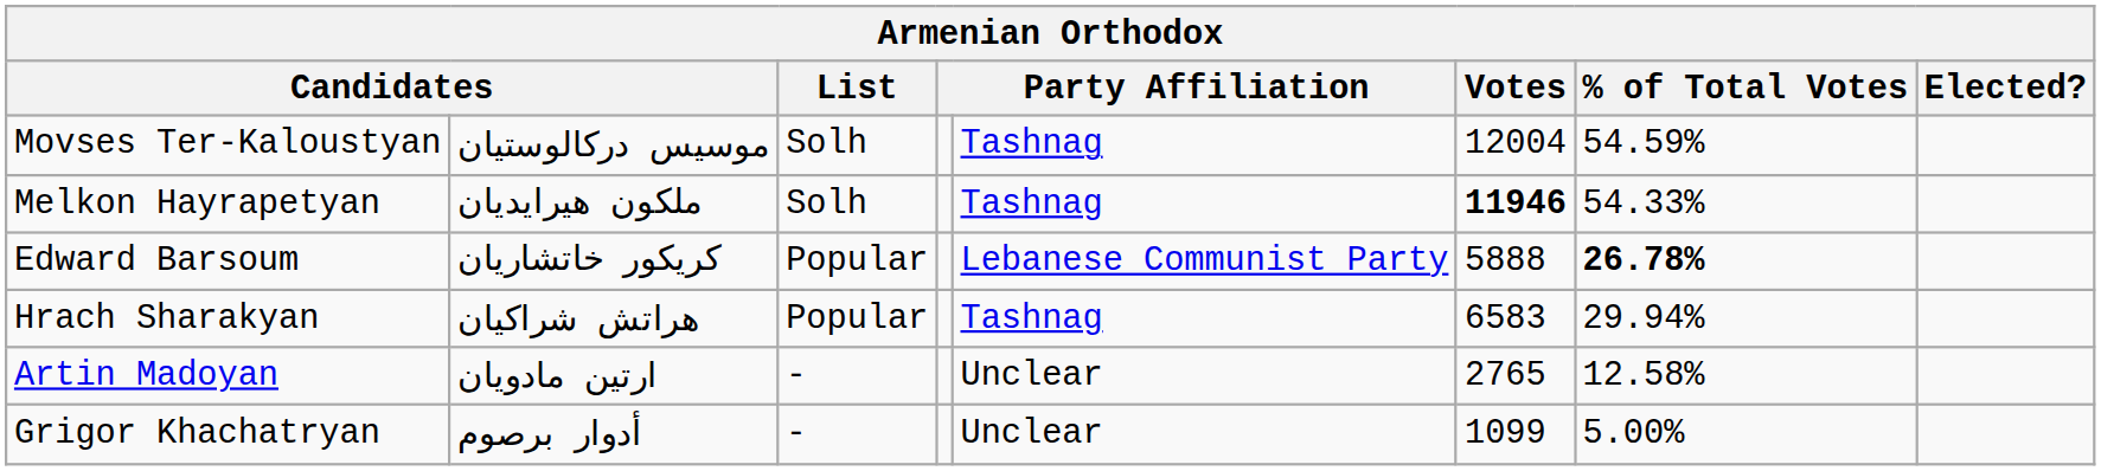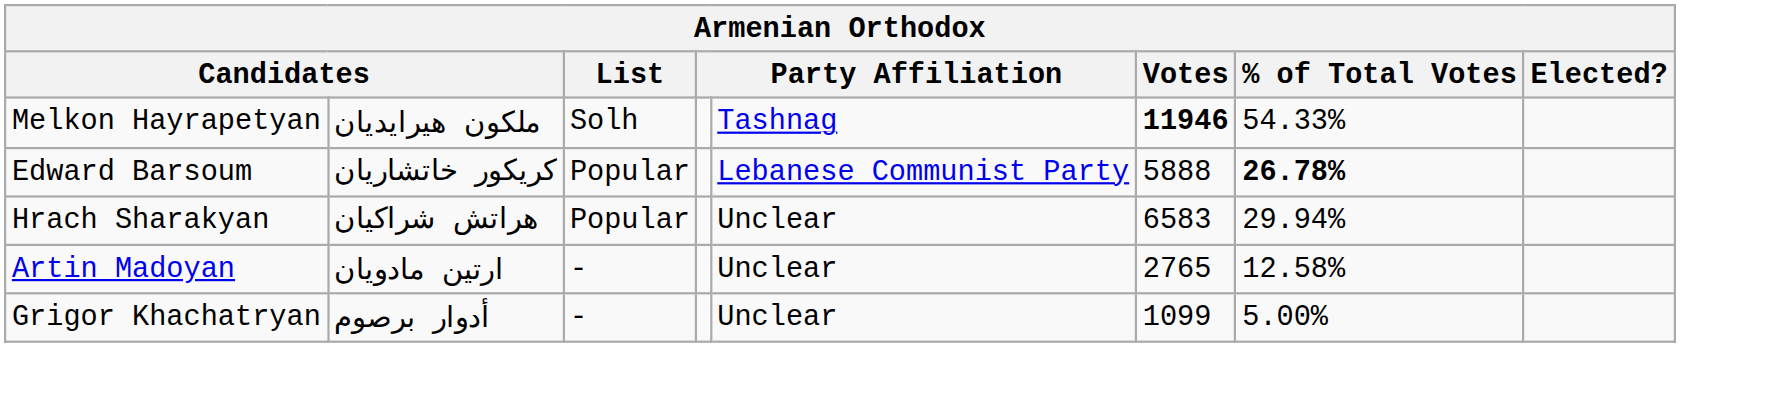- row: Movses Ter-Kaloustyan | موسيس دركالوستيان | Solh | Tashnag | 12004 | 54.59%
Hrach Sharakyan | column 5: Tashnag -> Unclear
